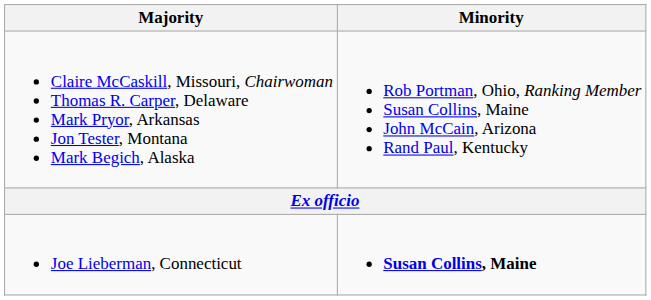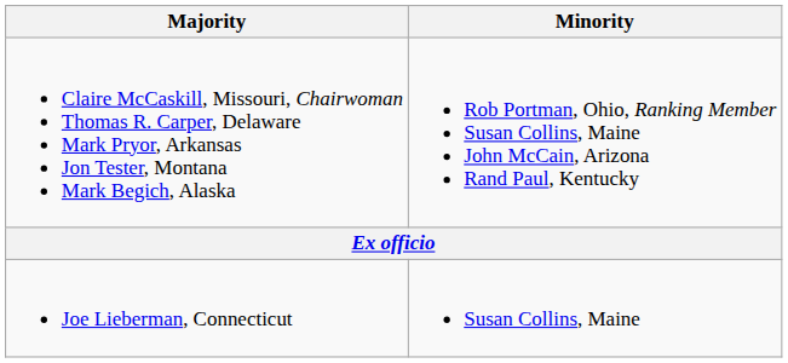Joe Lieberman, Connecticut | Minority: bold -> normal
